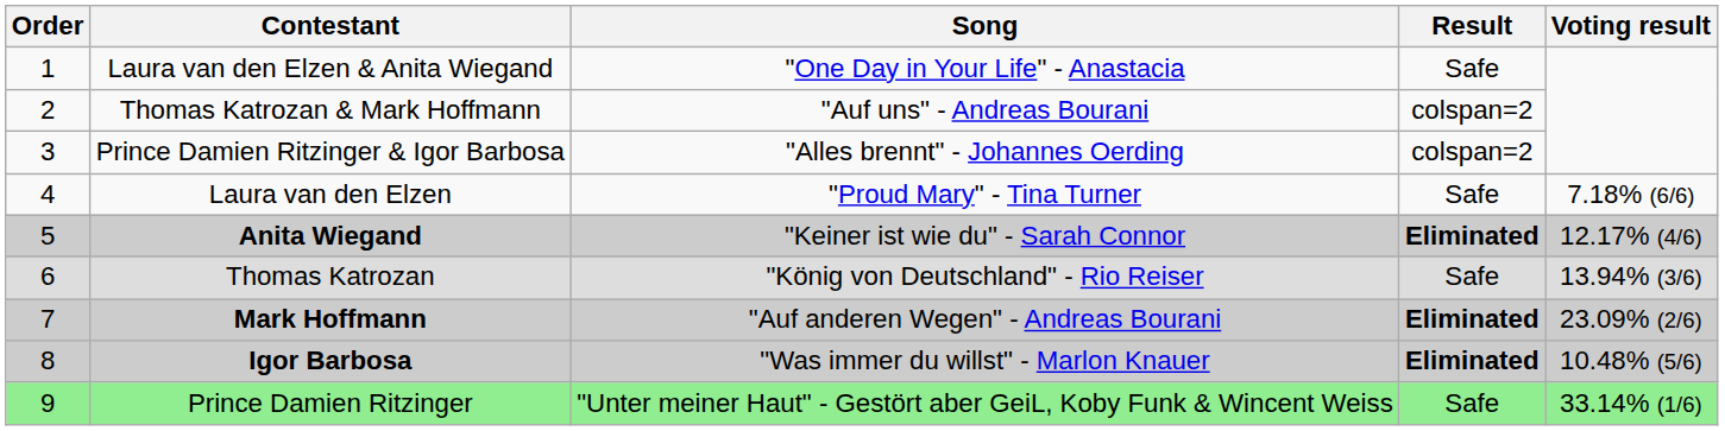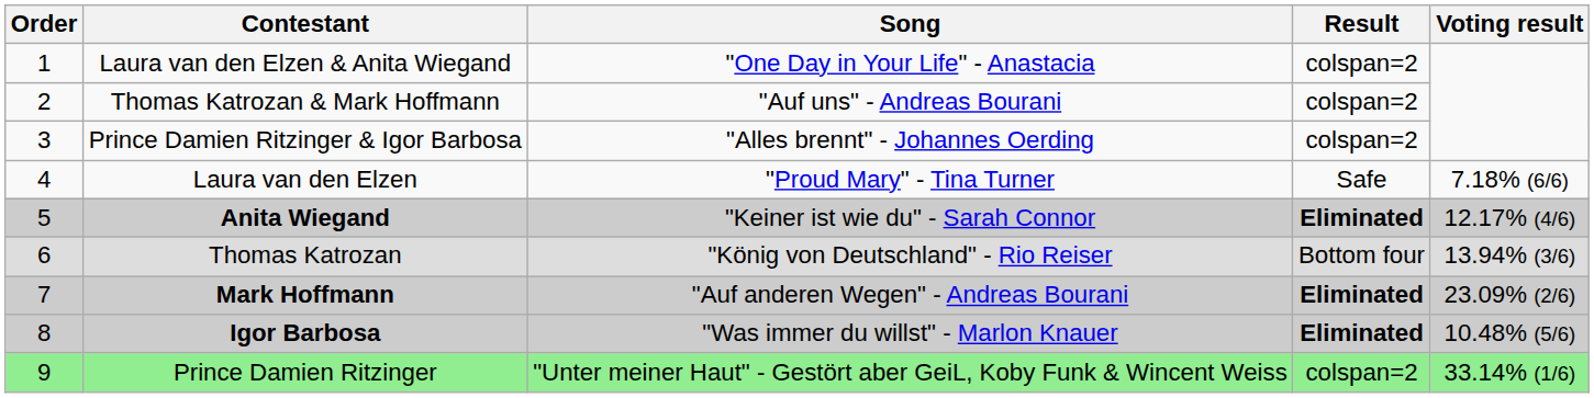Laura van den Elzen & Anita Wiegand | Result: Safe -> colspan=2
Thomas Katrozan | Result: Safe -> Bottom four
Prince Damien Ritzinger | Result: Safe -> colspan=2
